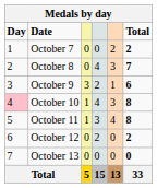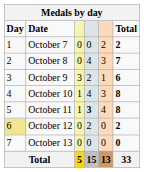October 10 | Day: pink background -> no background
October 11 | column 4: normal -> bold
October 12 | Day: no background -> khaki background
